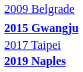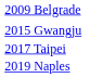2015 Gwangju | column 1: bold -> normal
2019 Naples | column 1: bold -> normal
